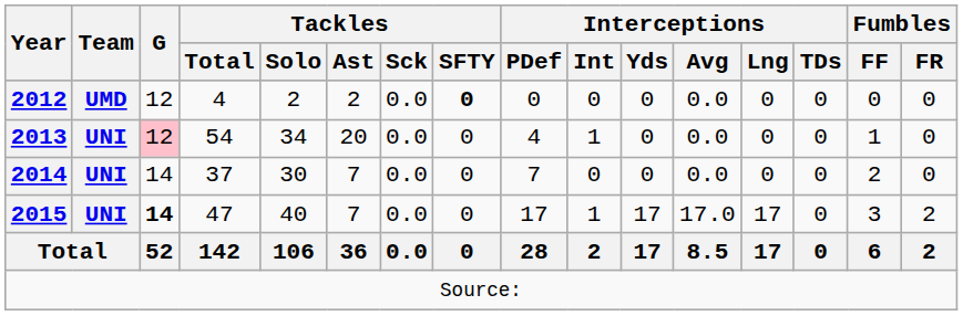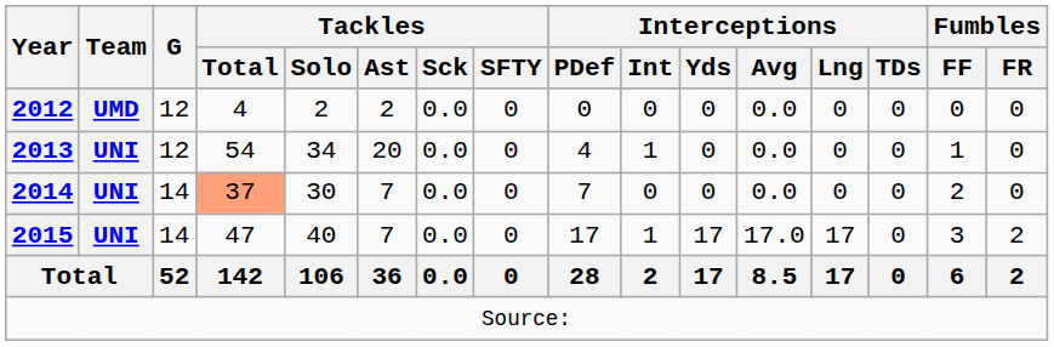2012 | Tackles / SFTY: bold -> normal
2013 | G: pink background -> no background
2014 | Tackles / Total: no background -> lightsalmon background
2015 | G: bold -> normal
